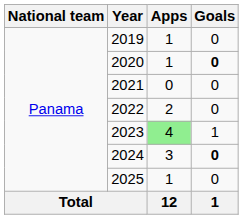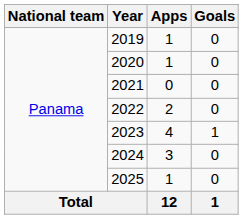2020 | Goals: bold -> normal
2023 | Apps: lightgreen background -> no background
2024 | Goals: bold -> normal
